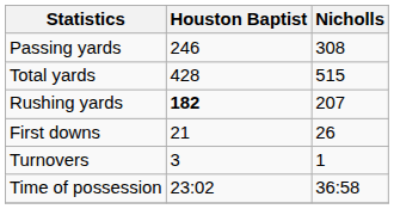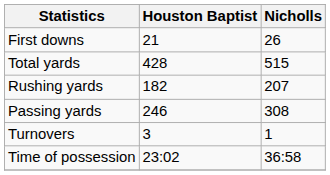rows swapped: First downs <-> Passing yards
Rushing yards | Houston Baptist: bold -> normal
